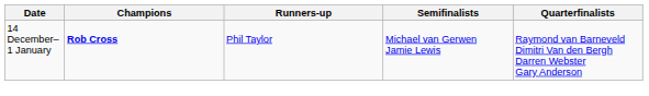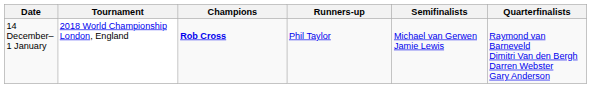+ column: Tournament | 2018 World Championship London, England
